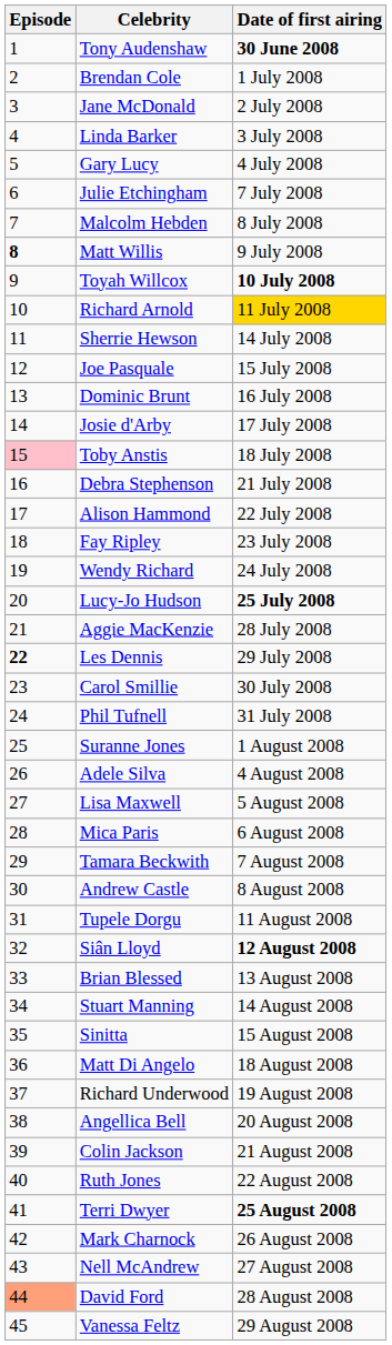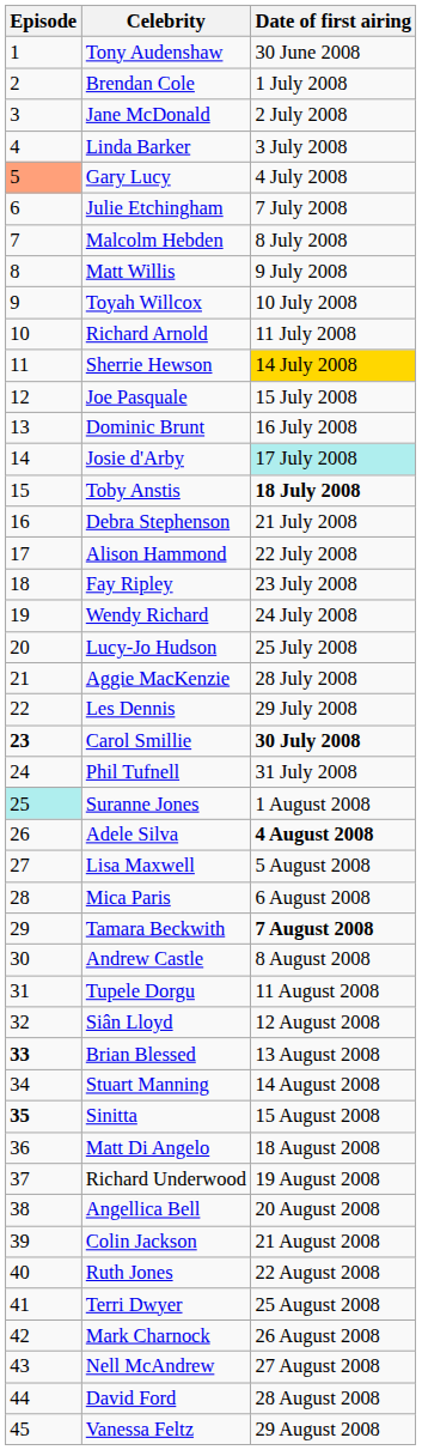Tony Audenshaw | Date of first airing: bold -> normal
Gary Lucy | Episode: no background -> lightsalmon background
Matt Willis | Episode: bold -> normal
Toyah Willcox | Date of first airing: bold -> normal
Richard Arnold | Date of first airing: gold background -> no background
Sherrie Hewson | Date of first airing: no background -> gold background
Josie d'Arby | Date of first airing: no background -> paleturquoise background
Toby Anstis | Episode: pink background -> no background
Toby Anstis | Date of first airing: normal -> bold
Lucy-Jo Hudson | Date of first airing: bold -> normal
Les Dennis | Episode: bold -> normal
Carol Smillie | Episode: normal -> bold
Carol Smillie | Date of first airing: normal -> bold
Suranne Jones | Episode: no background -> paleturquoise background
Adele Silva | Date of first airing: normal -> bold
Tamara Beckwith | Date of first airing: normal -> bold
Siân Lloyd | Date of first airing: bold -> normal
Brian Blessed | Episode: normal -> bold
Sinitta | Episode: normal -> bold
Terri Dwyer | Date of first airing: bold -> normal
David Ford | Episode: lightsalmon background -> no background
